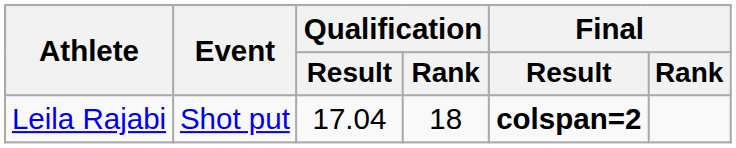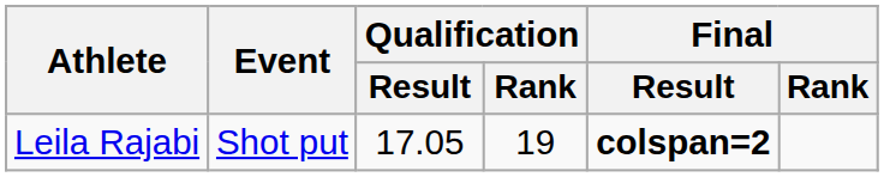Leila Rajabi | Qualification / Result: 17.04 -> 17.05
Leila Rajabi | Qualification / Rank: 18 -> 19
